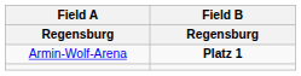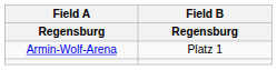Armin-Wolf-Arena | Field B / Regensburg: bold -> normal
